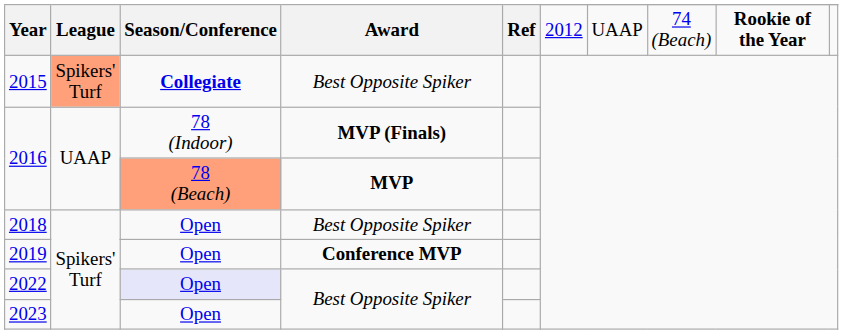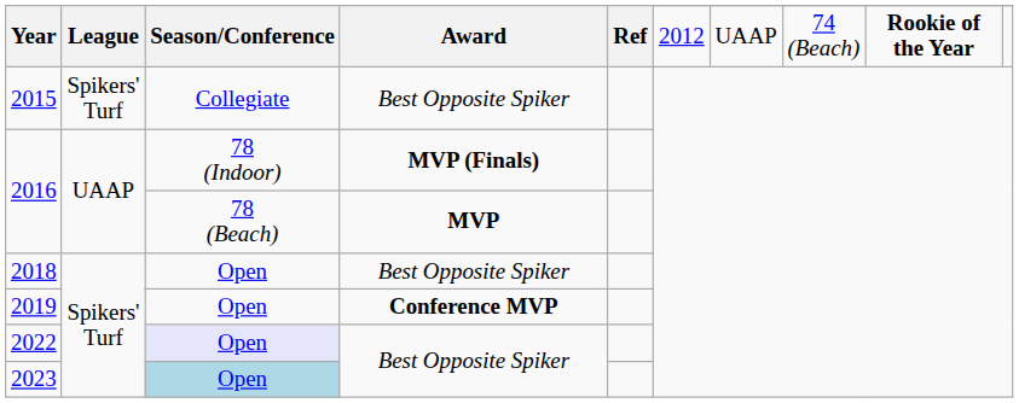2015 | League: lightsalmon background -> no background
2015 | Season/Conference: bold -> normal
2016 / MVP | Season/Conference: lightsalmon background -> no background
2023 | Season/Conference: no background -> lightblue background
